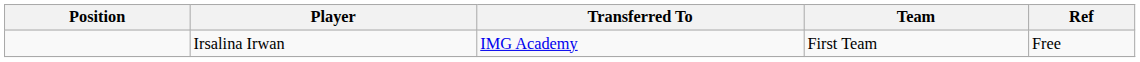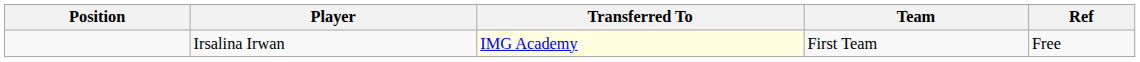Irsalina Irwan | Transferred To: no background -> lightyellow background
